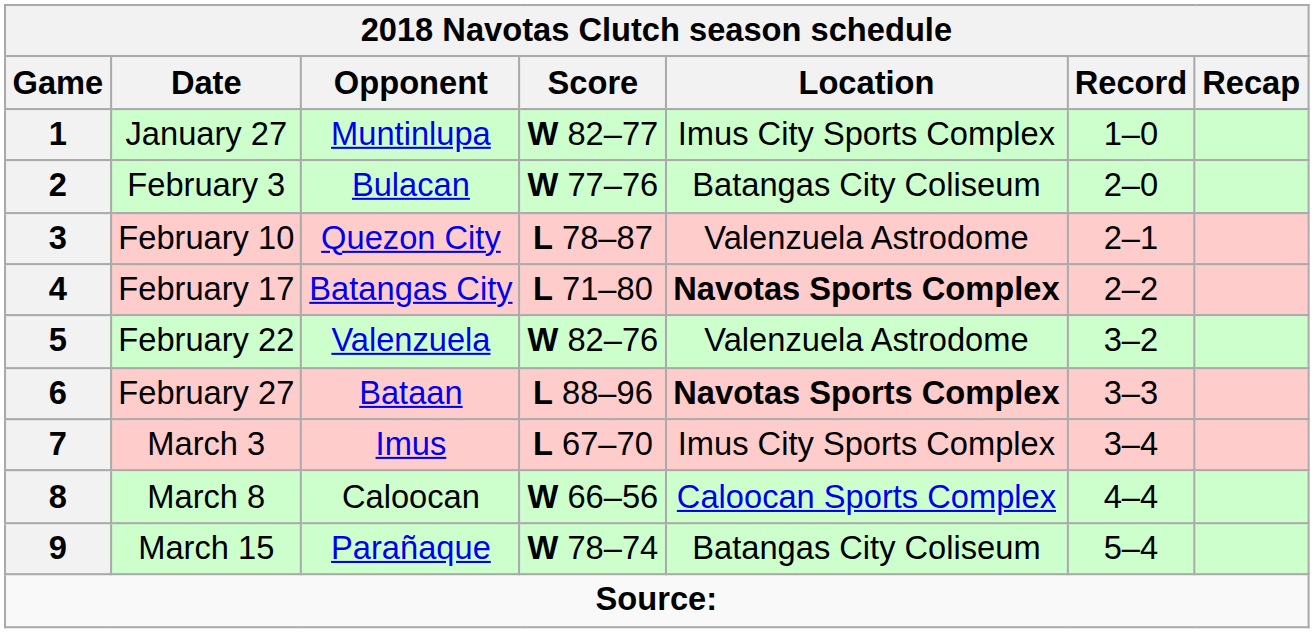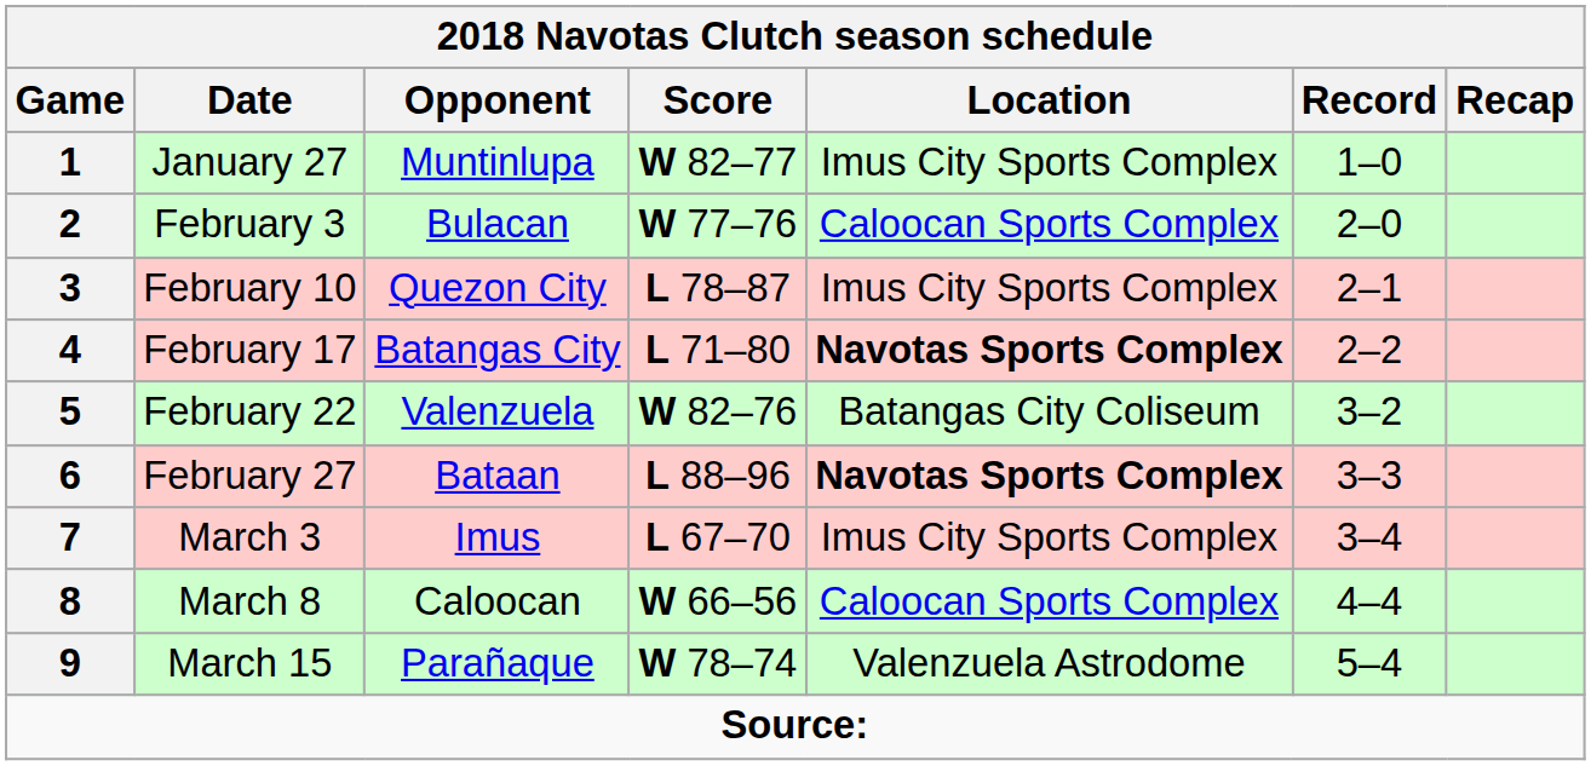2 | Location: Batangas City Coliseum -> Caloocan Sports Complex
3 | Location: Valenzuela Astrodome -> Imus City Sports Complex
5 | Location: Valenzuela Astrodome -> Batangas City Coliseum
9 | Location: Batangas City Coliseum -> Valenzuela Astrodome
